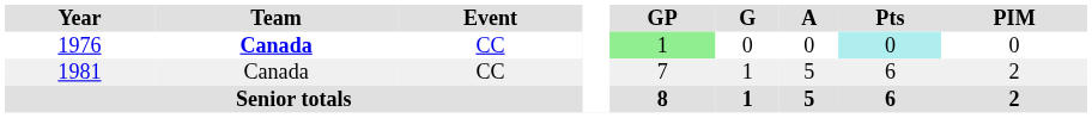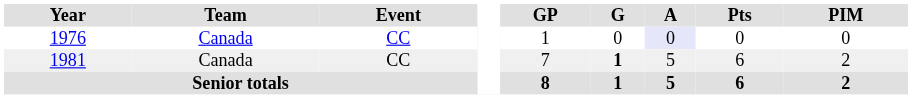1976 | Team: bold -> normal
1976 | GP: lightgreen background -> no background
1976 | A: no background -> lavender background
1976 | Pts: paleturquoise background -> no background
1981 | G: normal -> bold
